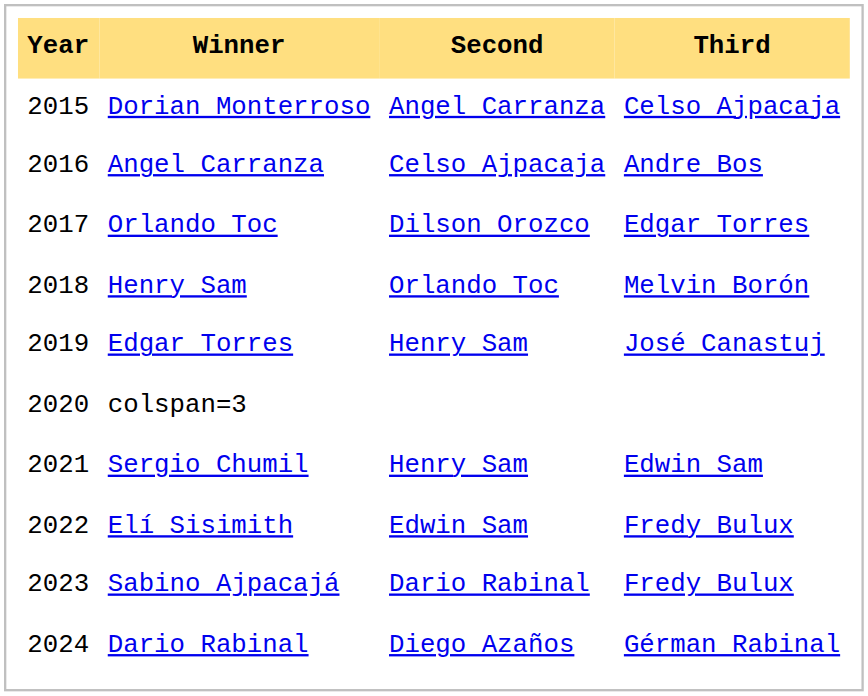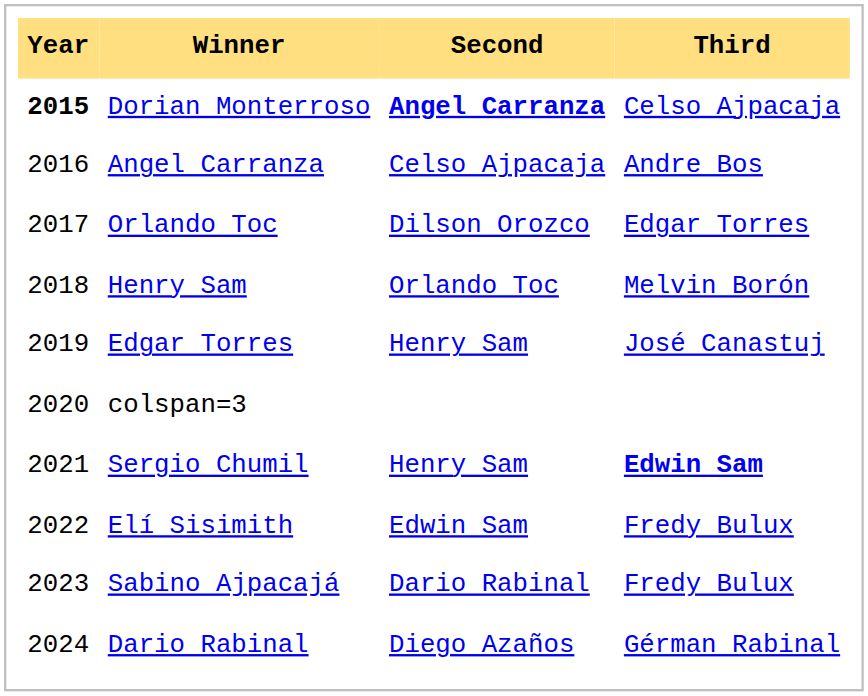Dorian Monterroso | Year: normal -> bold
Dorian Monterroso | Second: normal -> bold
Sergio Chumil | Third: normal -> bold
